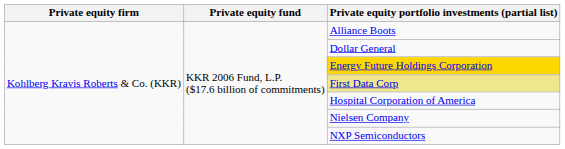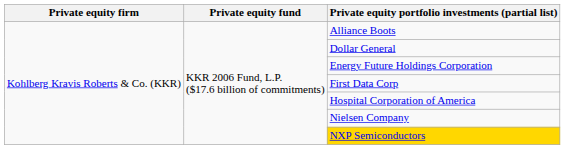Energy Future Holdings Corporation | Private equity portfolio investments (partial list): gold background -> no background
First Data Corp | Private equity portfolio investments (partial list): khaki background -> no background
NXP Semiconductors | Private equity portfolio investments (partial list): no background -> gold background
